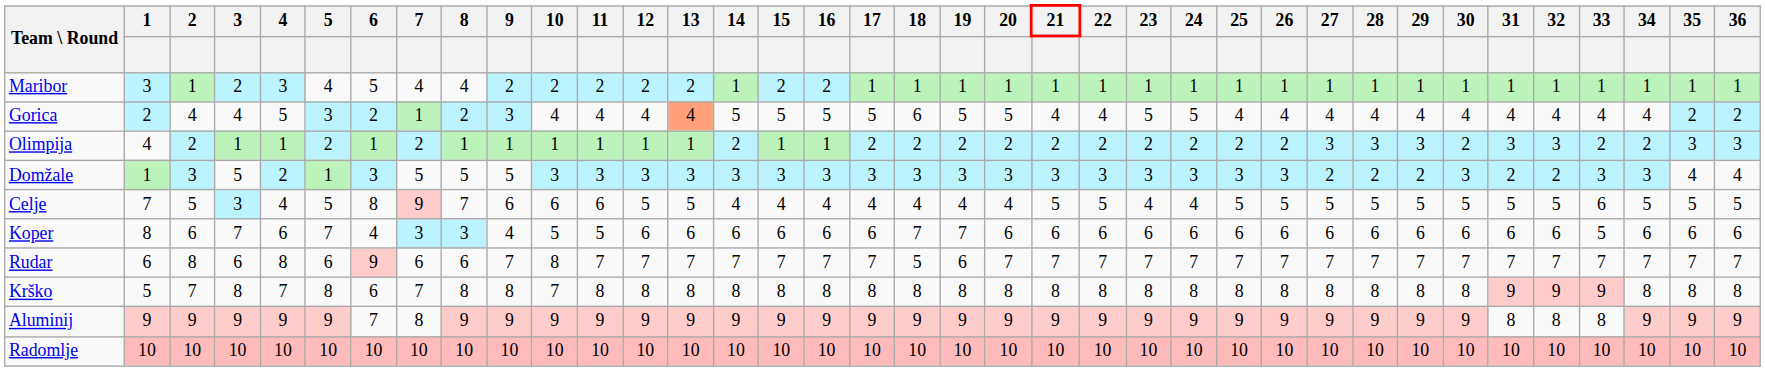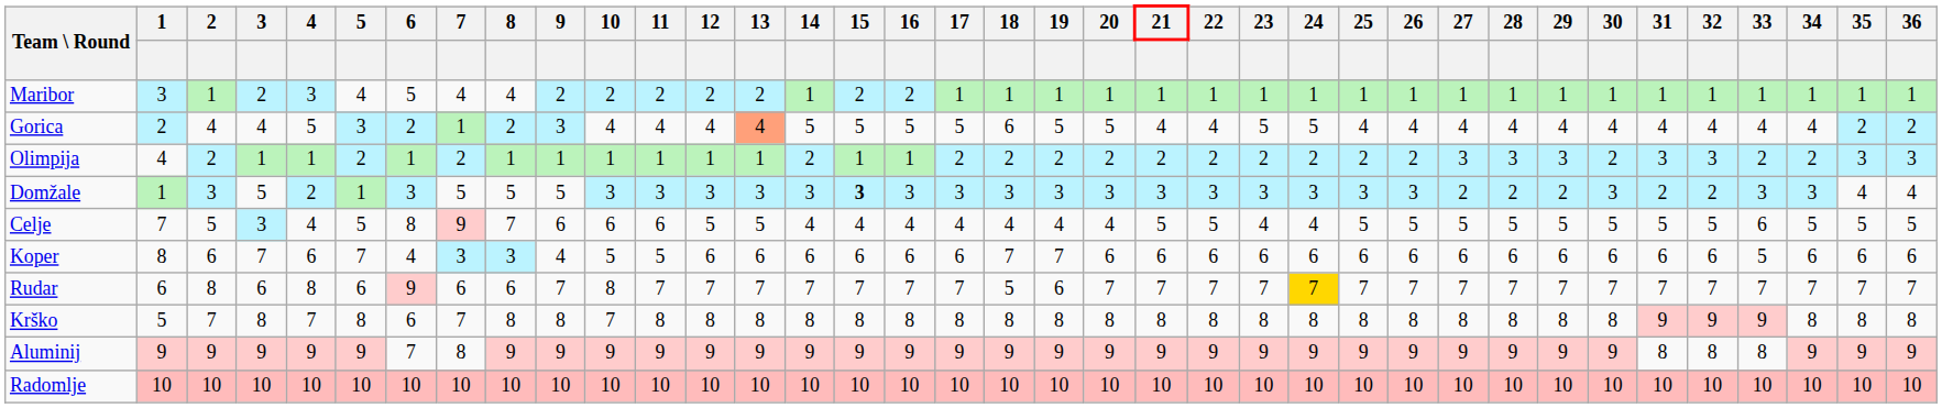Domžale | 15: normal -> bold
Rudar | 24: no background -> gold background
